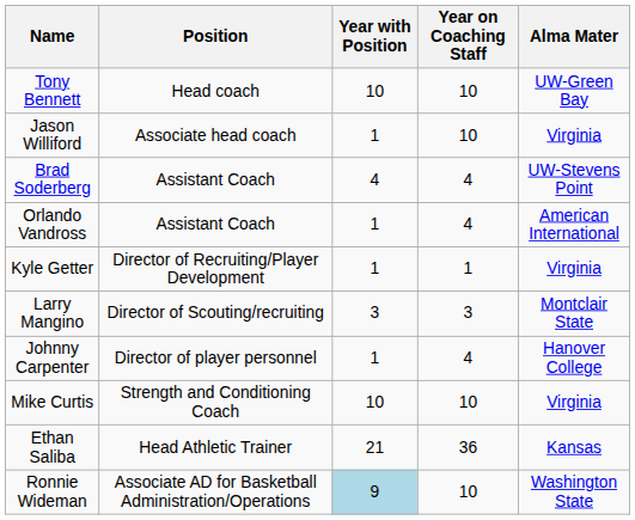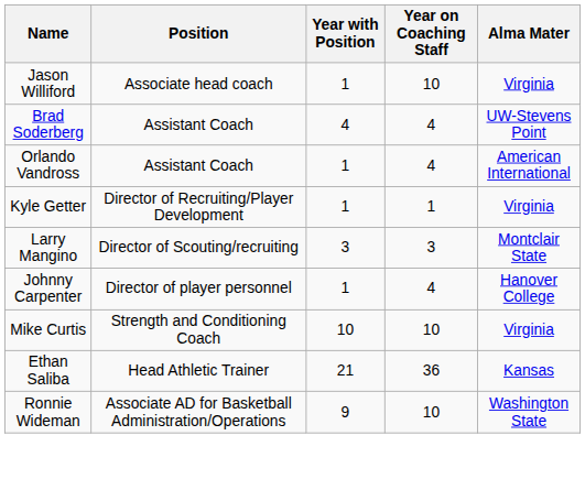- row: Tony Bennett | Head coach | 10 | 10 | UW-Green Bay
Ronnie Wideman | Year with Position: lightblue background -> no background
